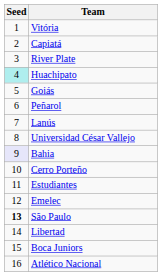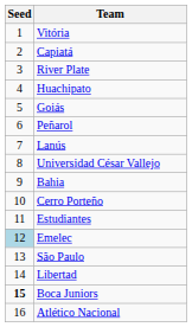Huachipato | Seed: paleturquoise background -> no background
Bahia | Seed: lavender background -> no background
Emelec | Seed: no background -> lightblue background
São Paulo | Seed: bold -> normal
Boca Juniors | Seed: normal -> bold
